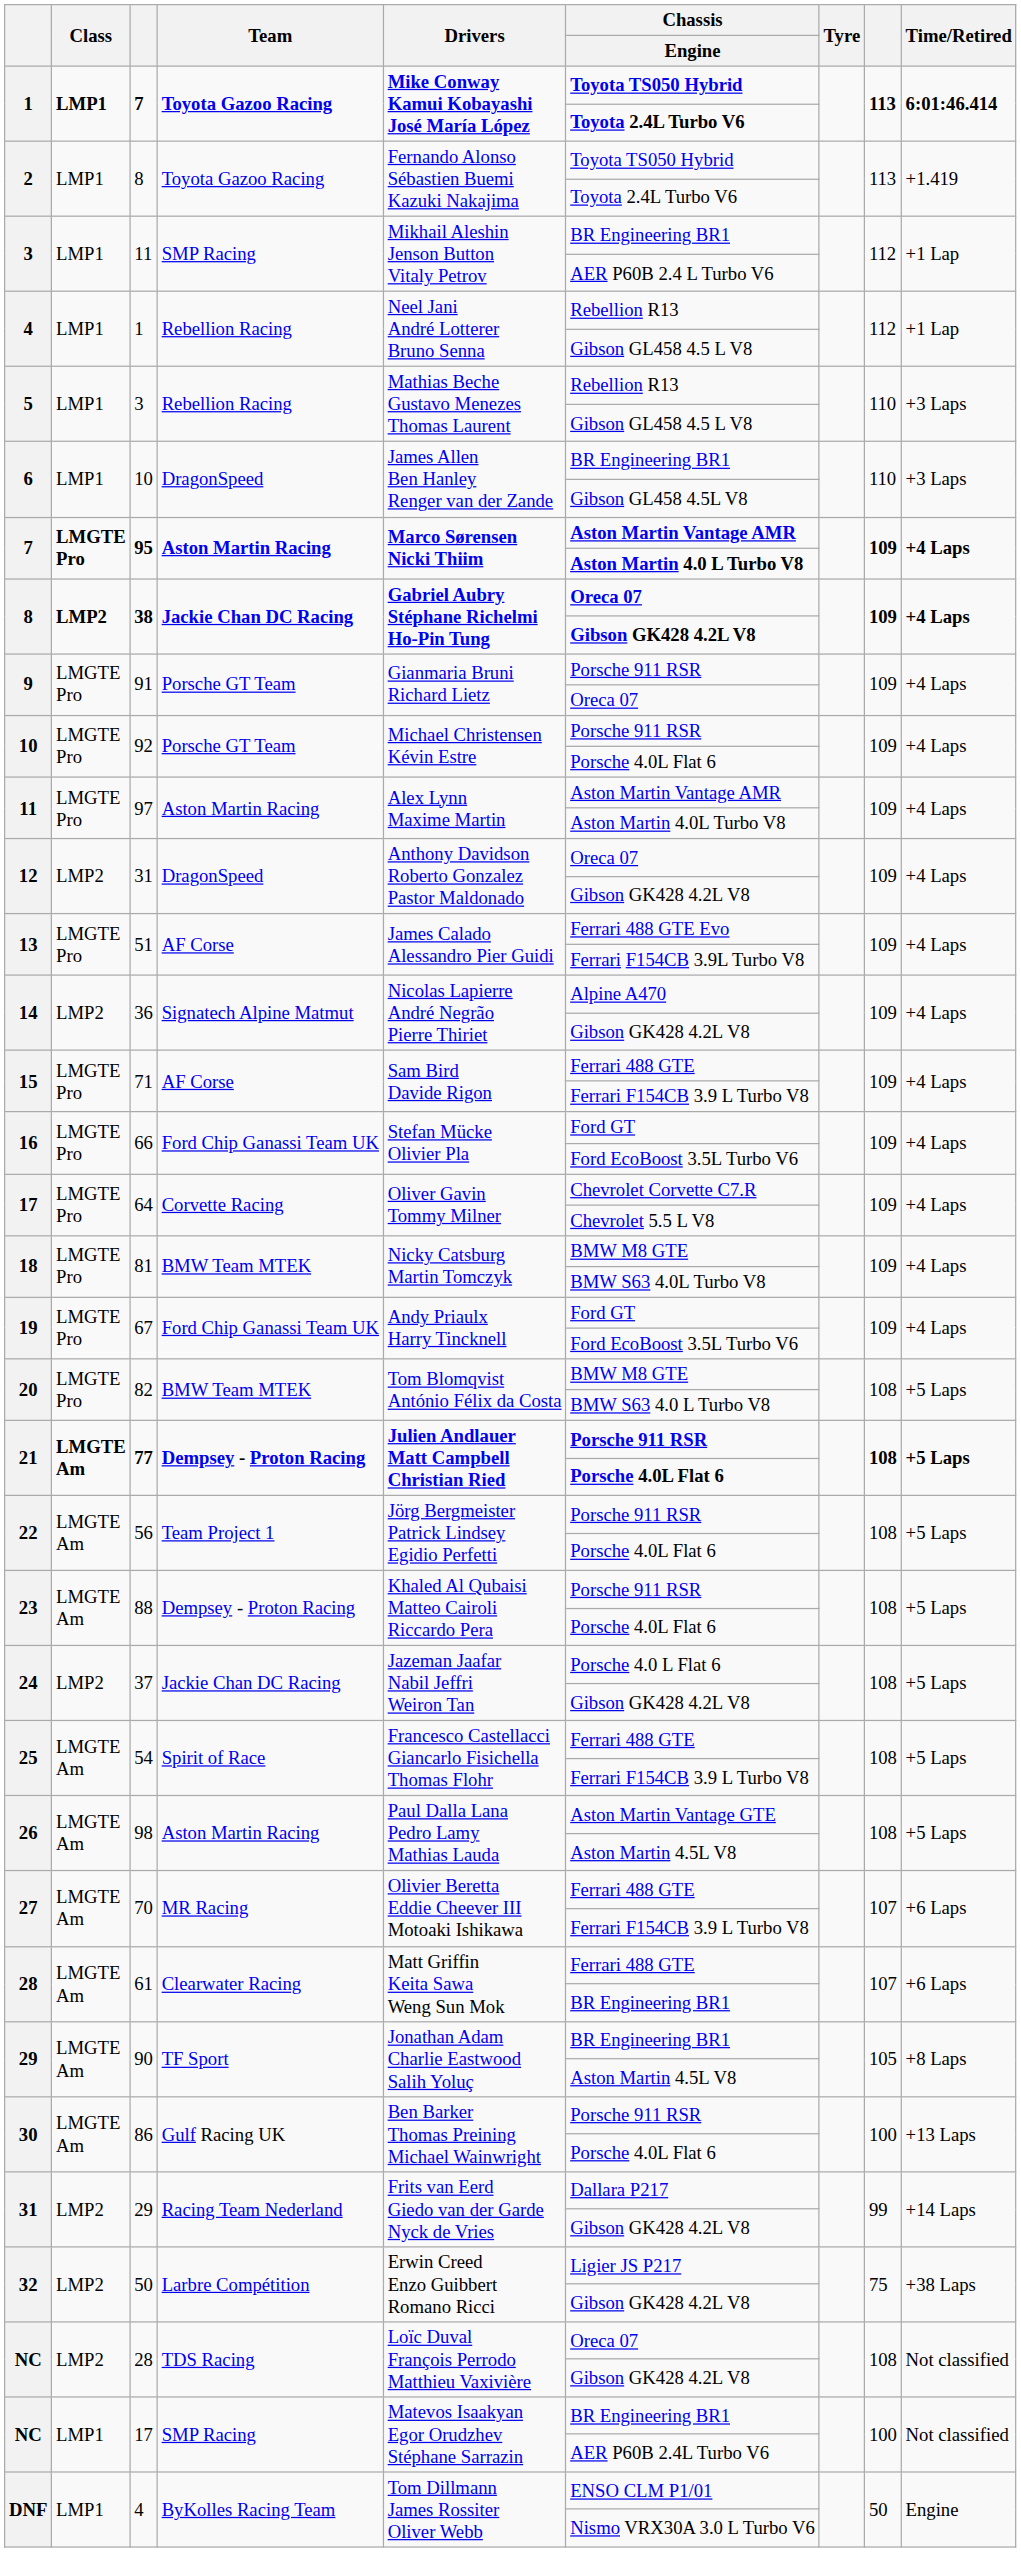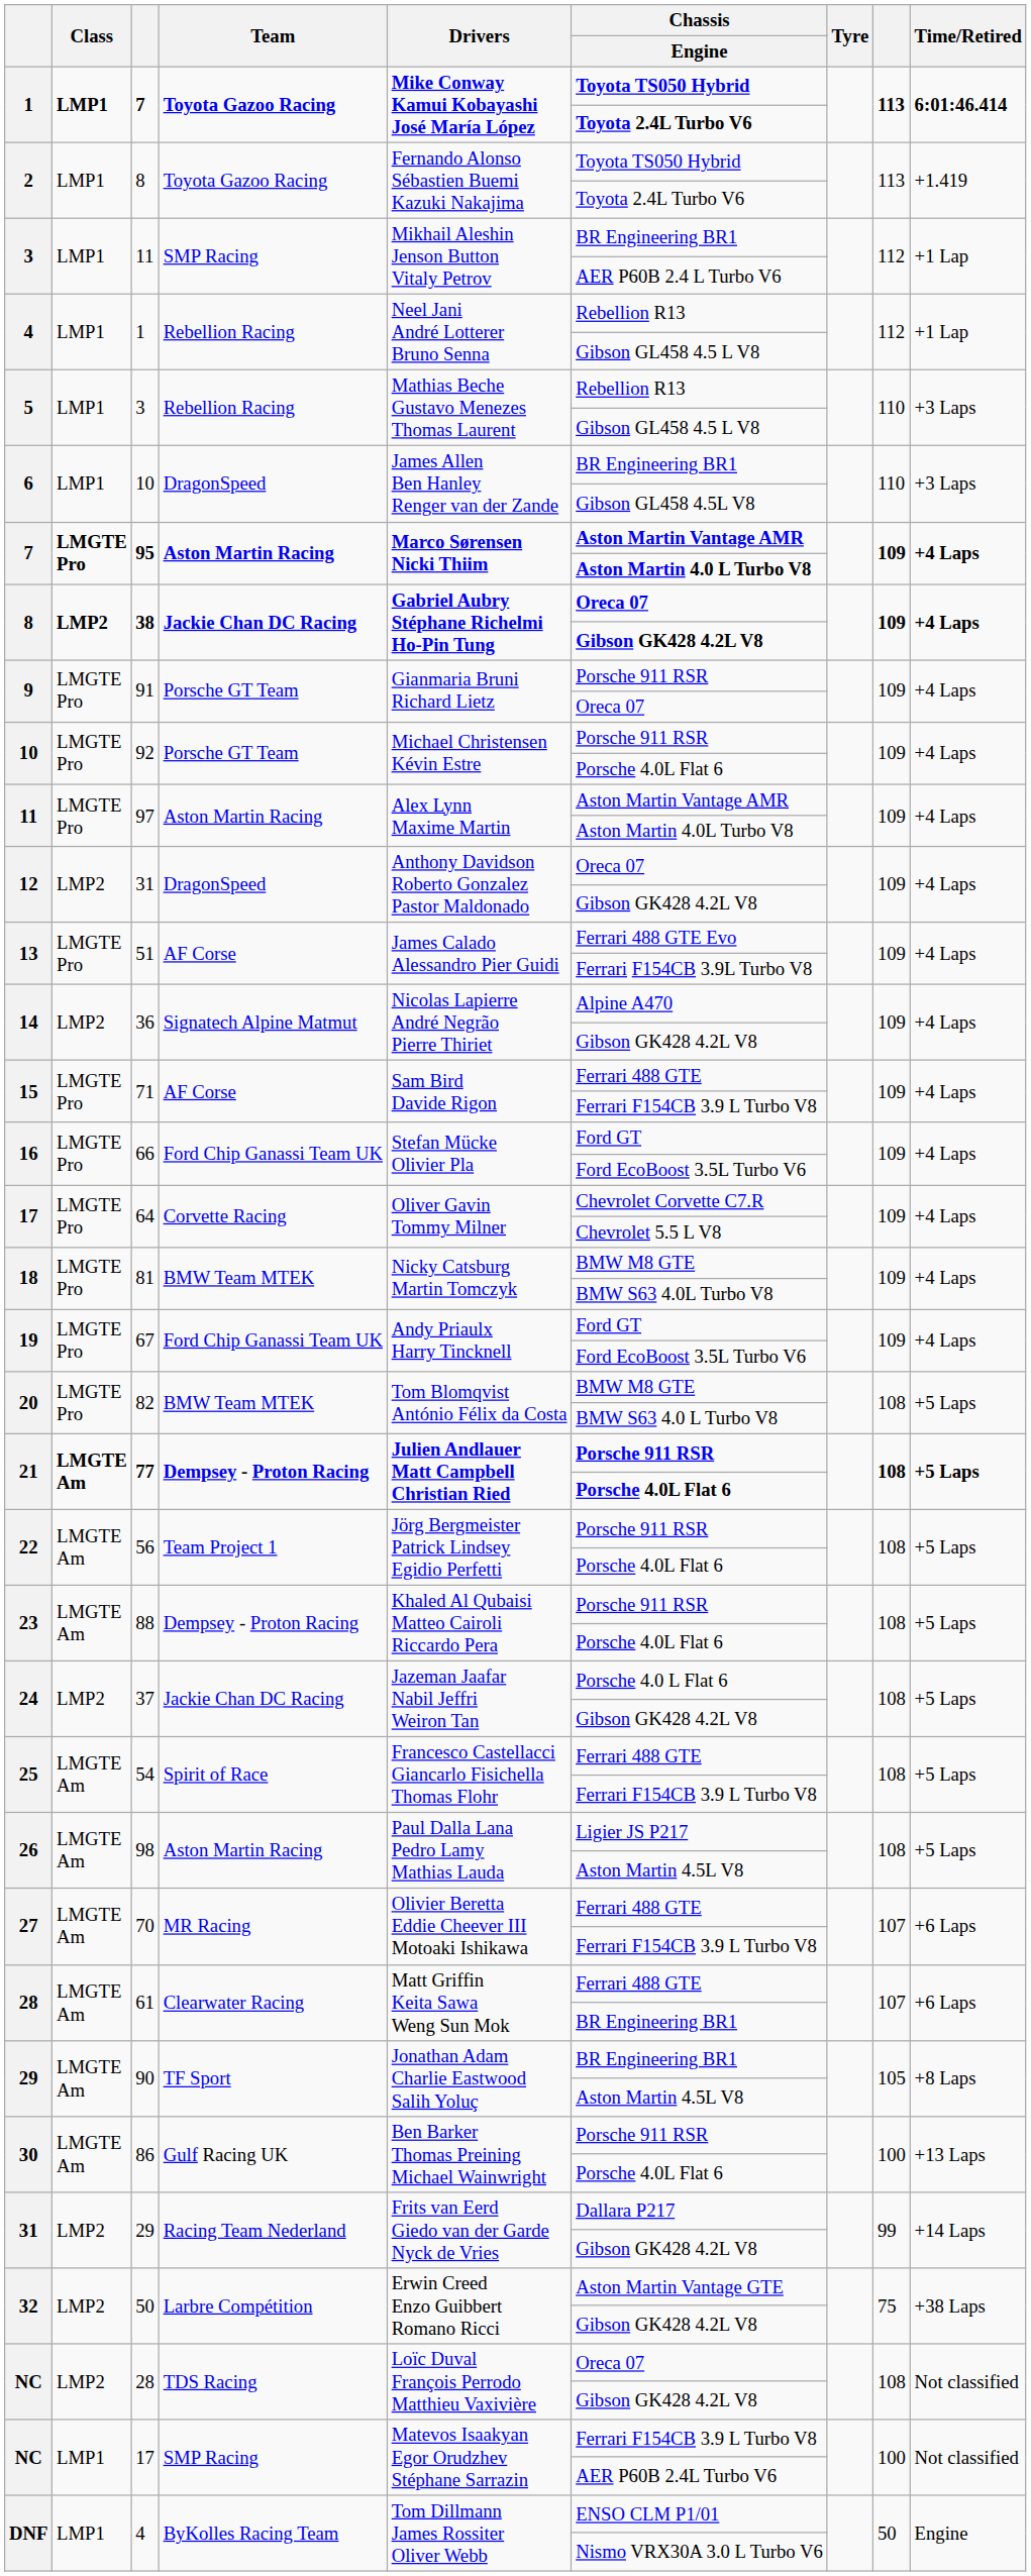row 53 | Chassis / Engine: Aston Martin Vantage GTE -> Ligier JS P217
row 65 | Chassis / Engine: Ligier JS P217 -> Aston Martin Vantage GTE
row 69 | Chassis / Engine: BR Engineering BR1 -> Ferrari F154CB 3.9 L Turbo V8
